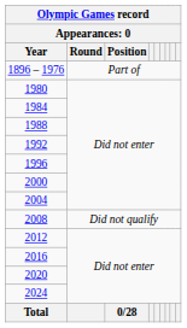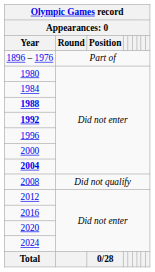1988 | Year: normal -> bold
1992 | Year: normal -> bold
2004 | Year: normal -> bold
